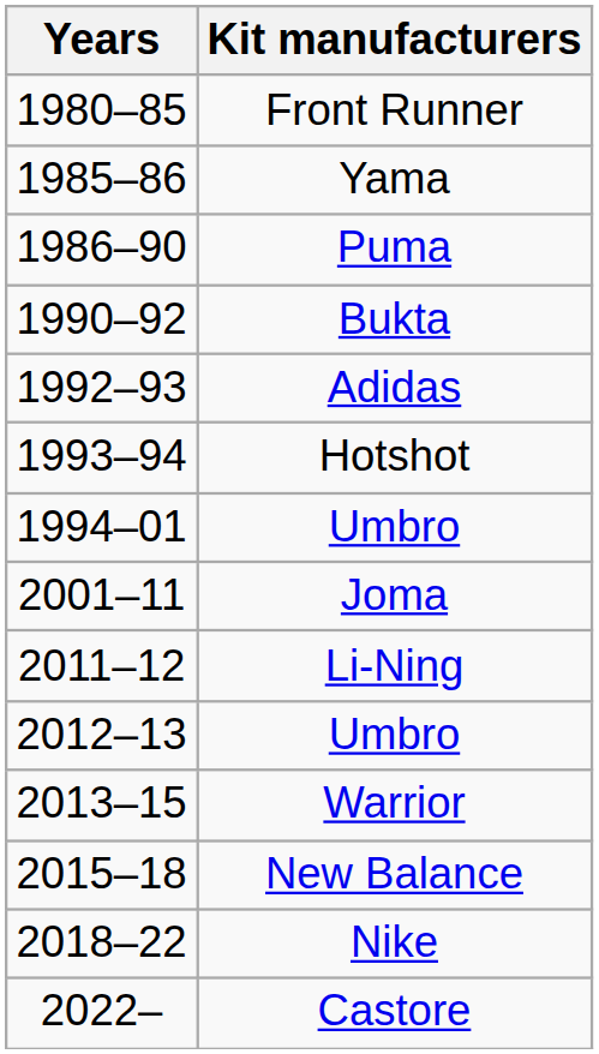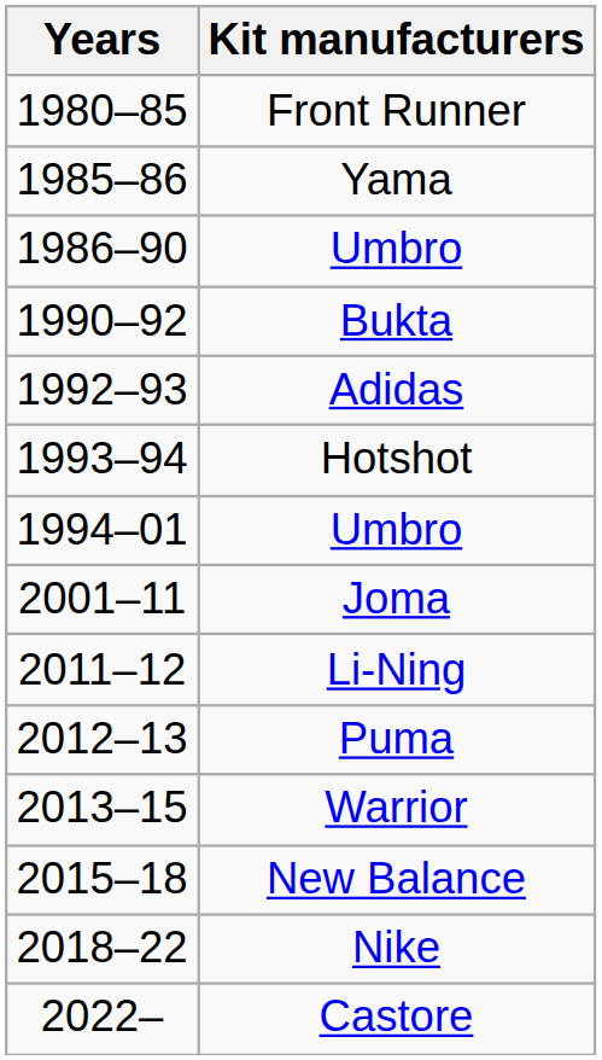row 4 | Kit manufacturers: Puma -> Umbro
row 11 | Kit manufacturers: Umbro -> Puma
